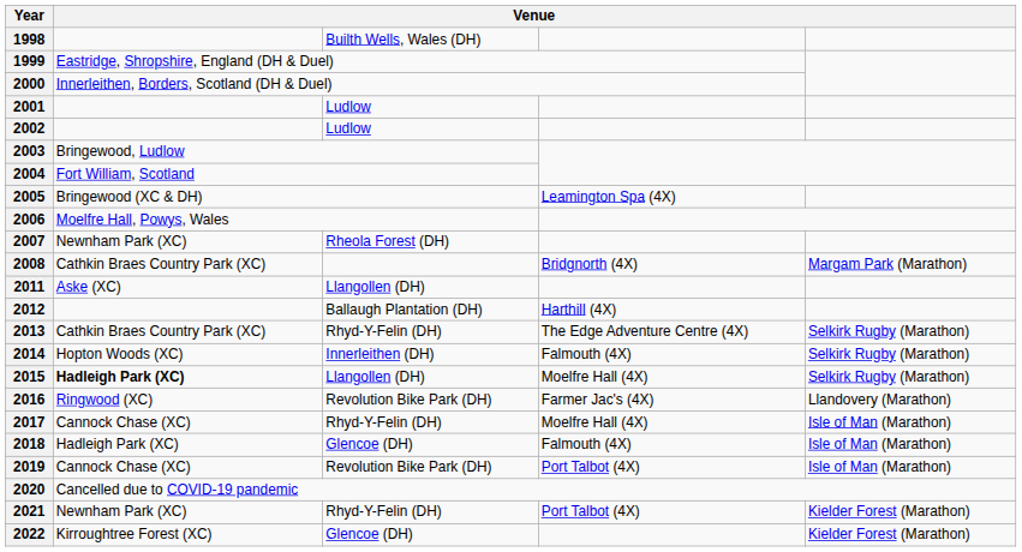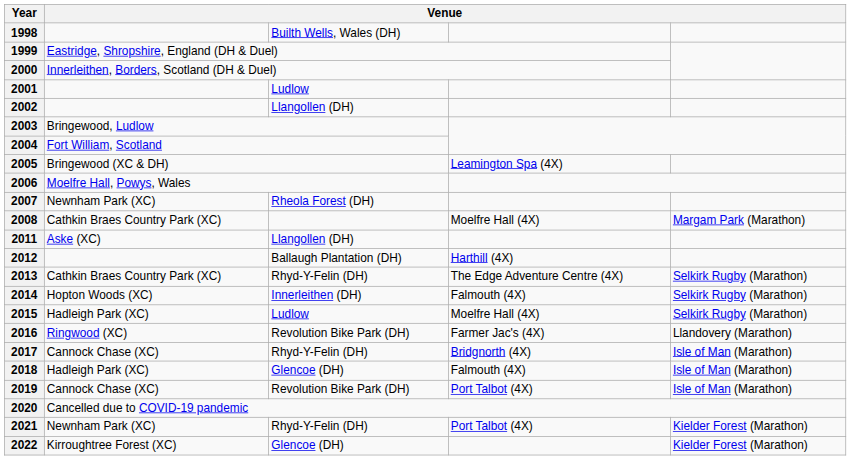2002 | column 3: Ludlow -> Llangollen (DH)
2008 | column 4: Bridgnorth (4X) -> Moelfre Hall (4X)
2015 | column 2: bold -> normal
2015 | column 3: Llangollen (DH) -> Ludlow
2017 | column 4: Moelfre Hall (4X) -> Bridgnorth (4X)
